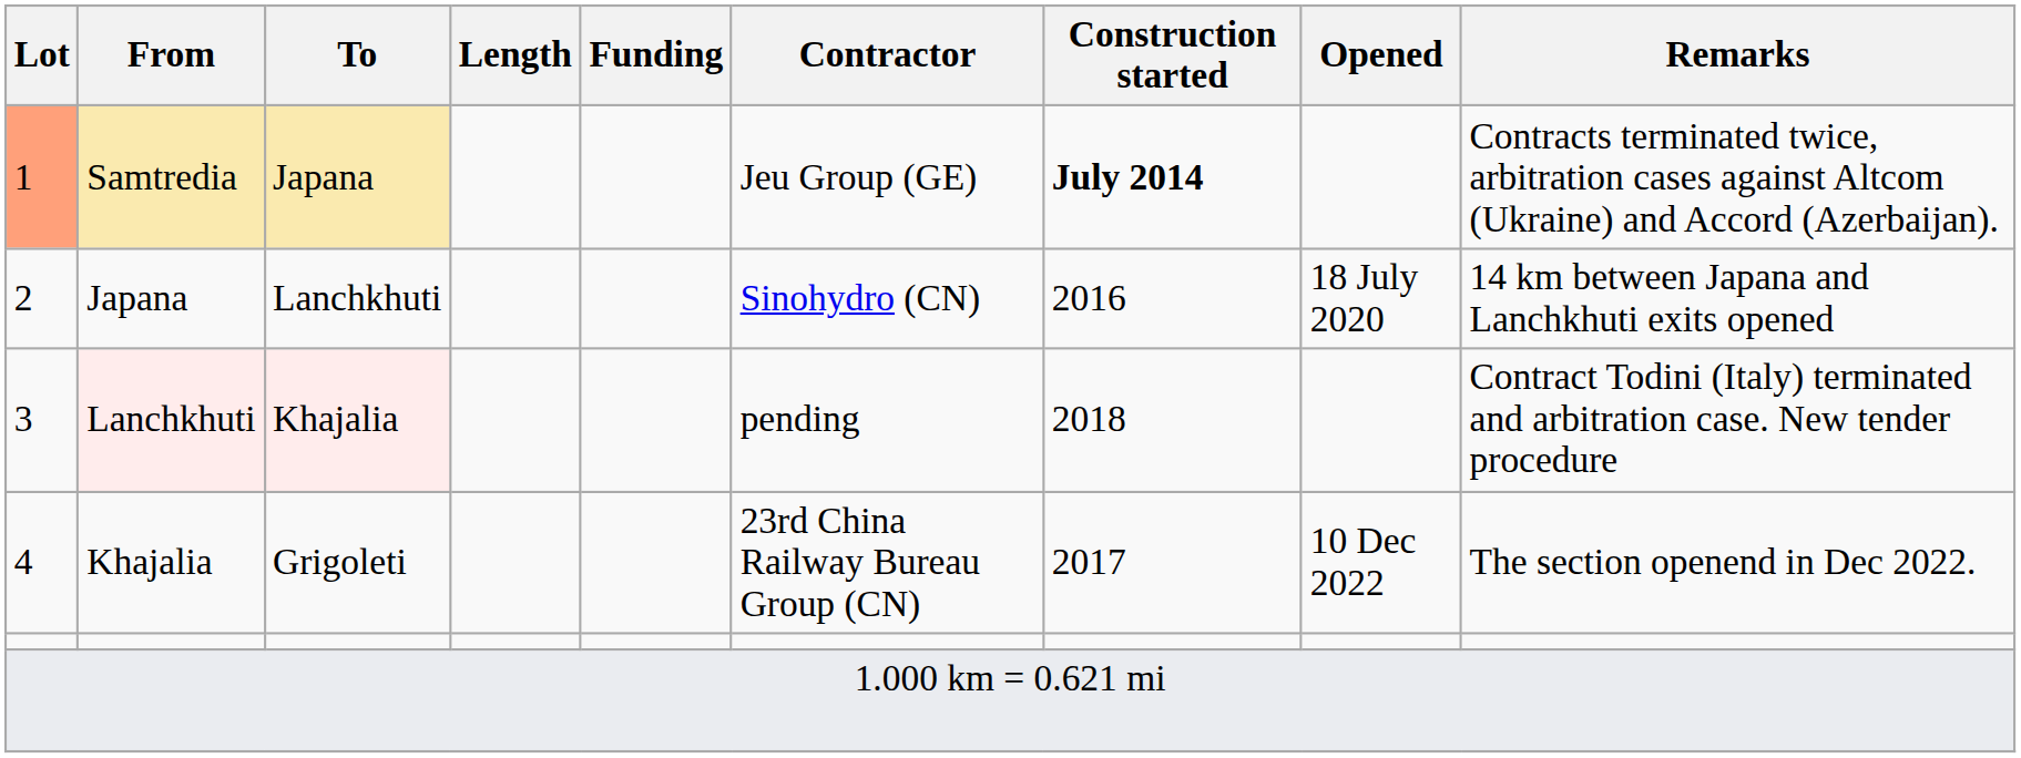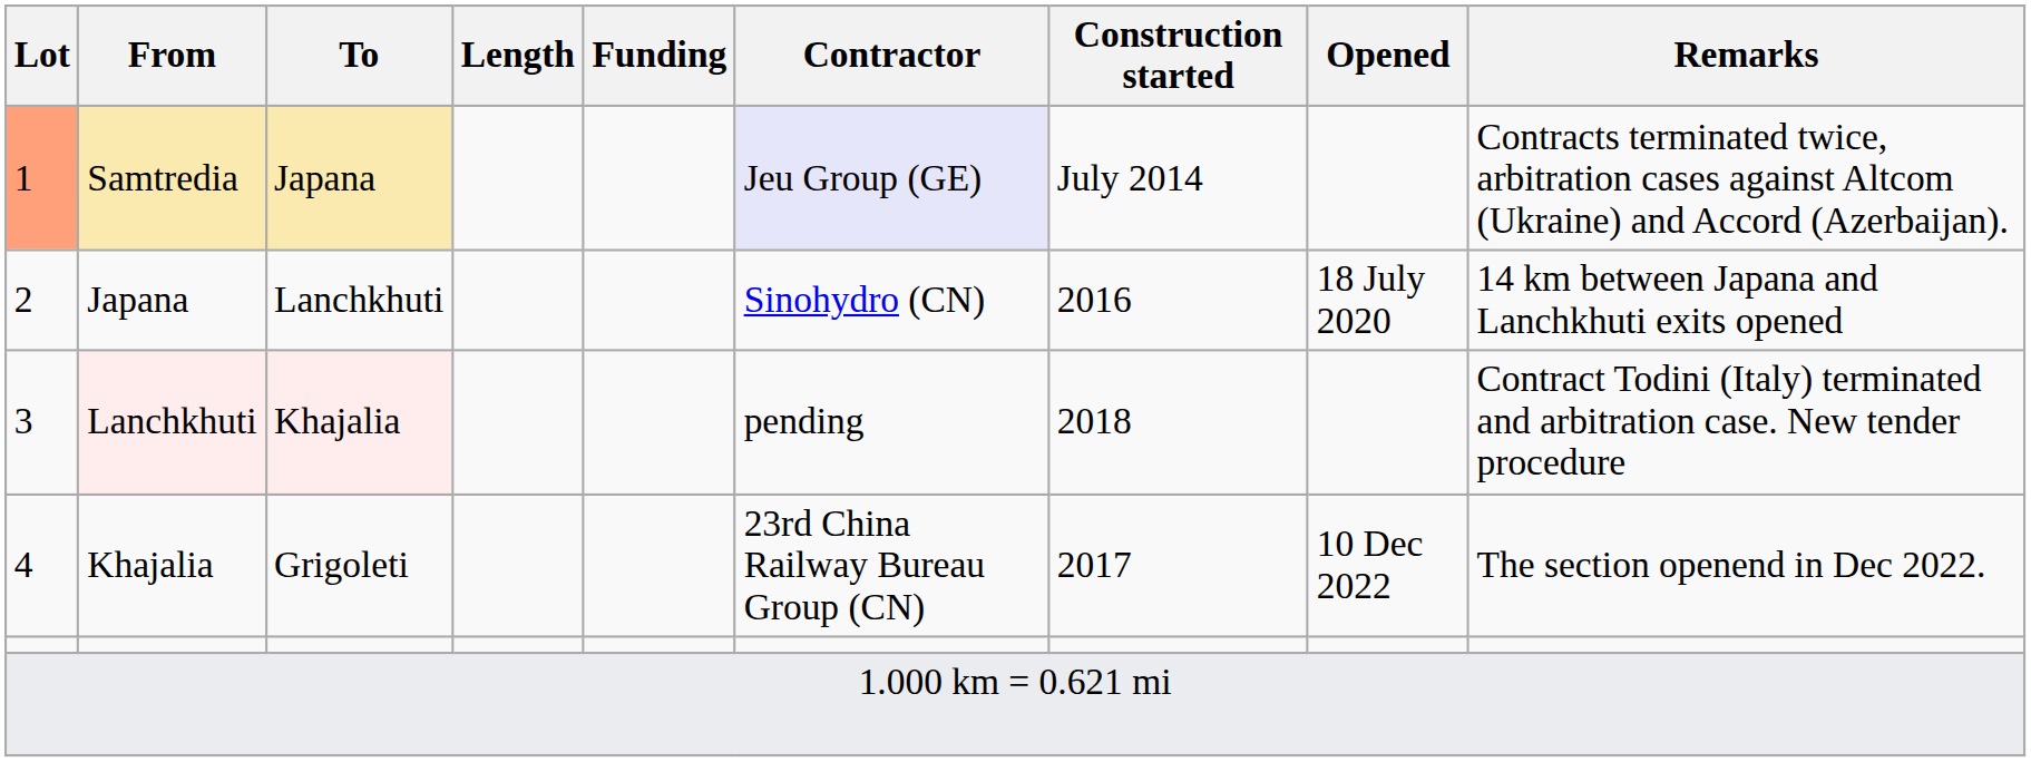Samtredia | Contractor: no background -> lavender background
Samtredia | Construction started: bold -> normal
